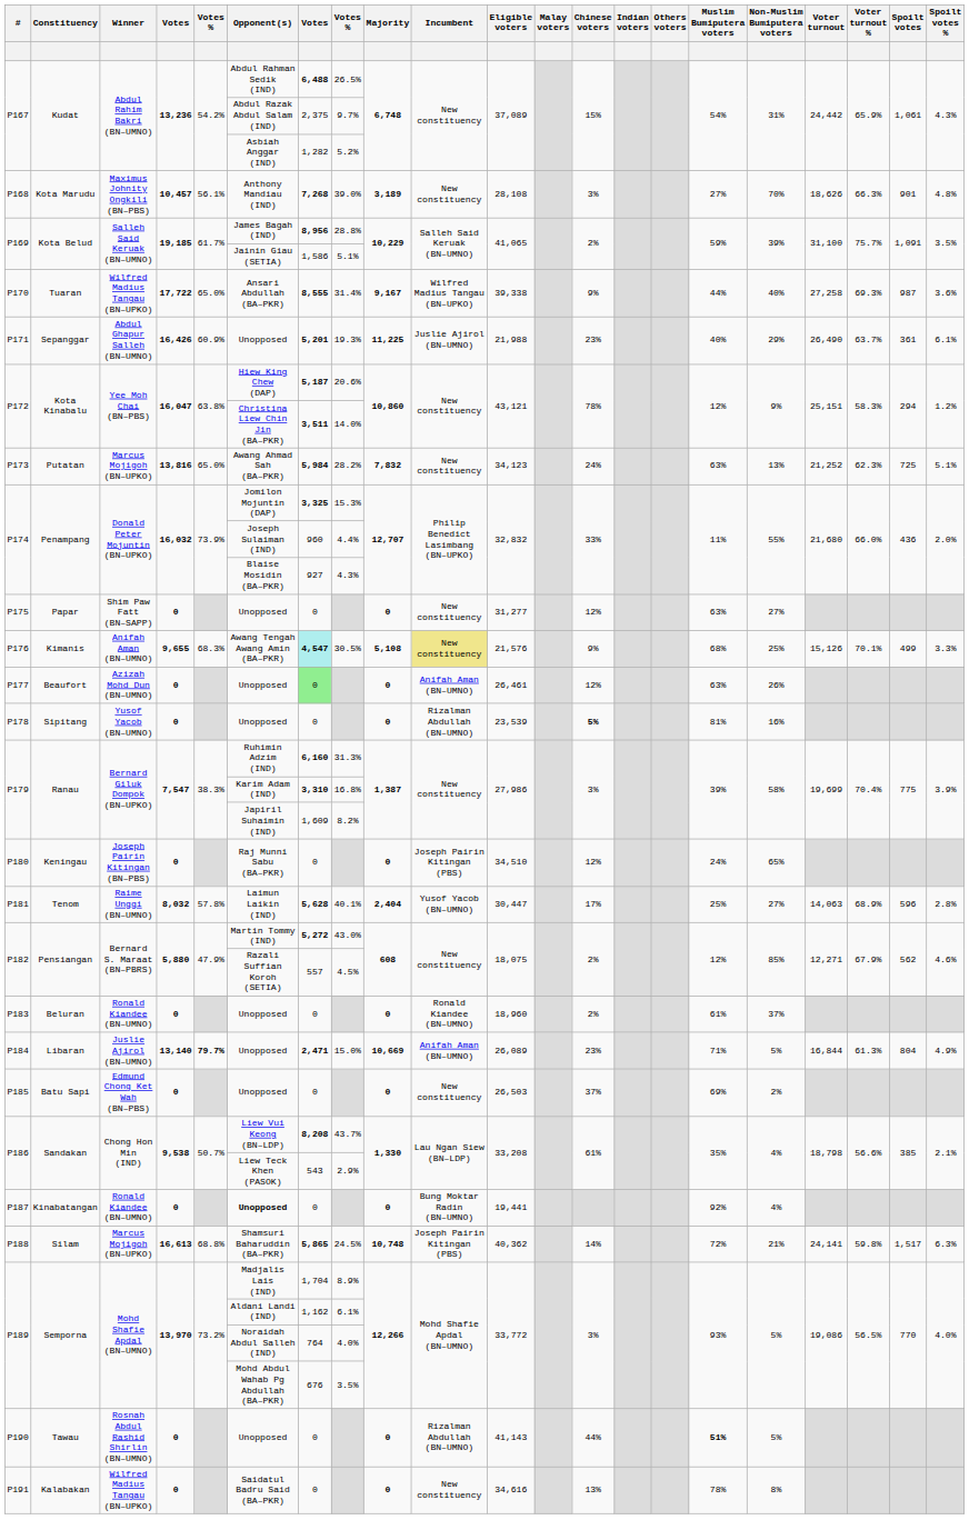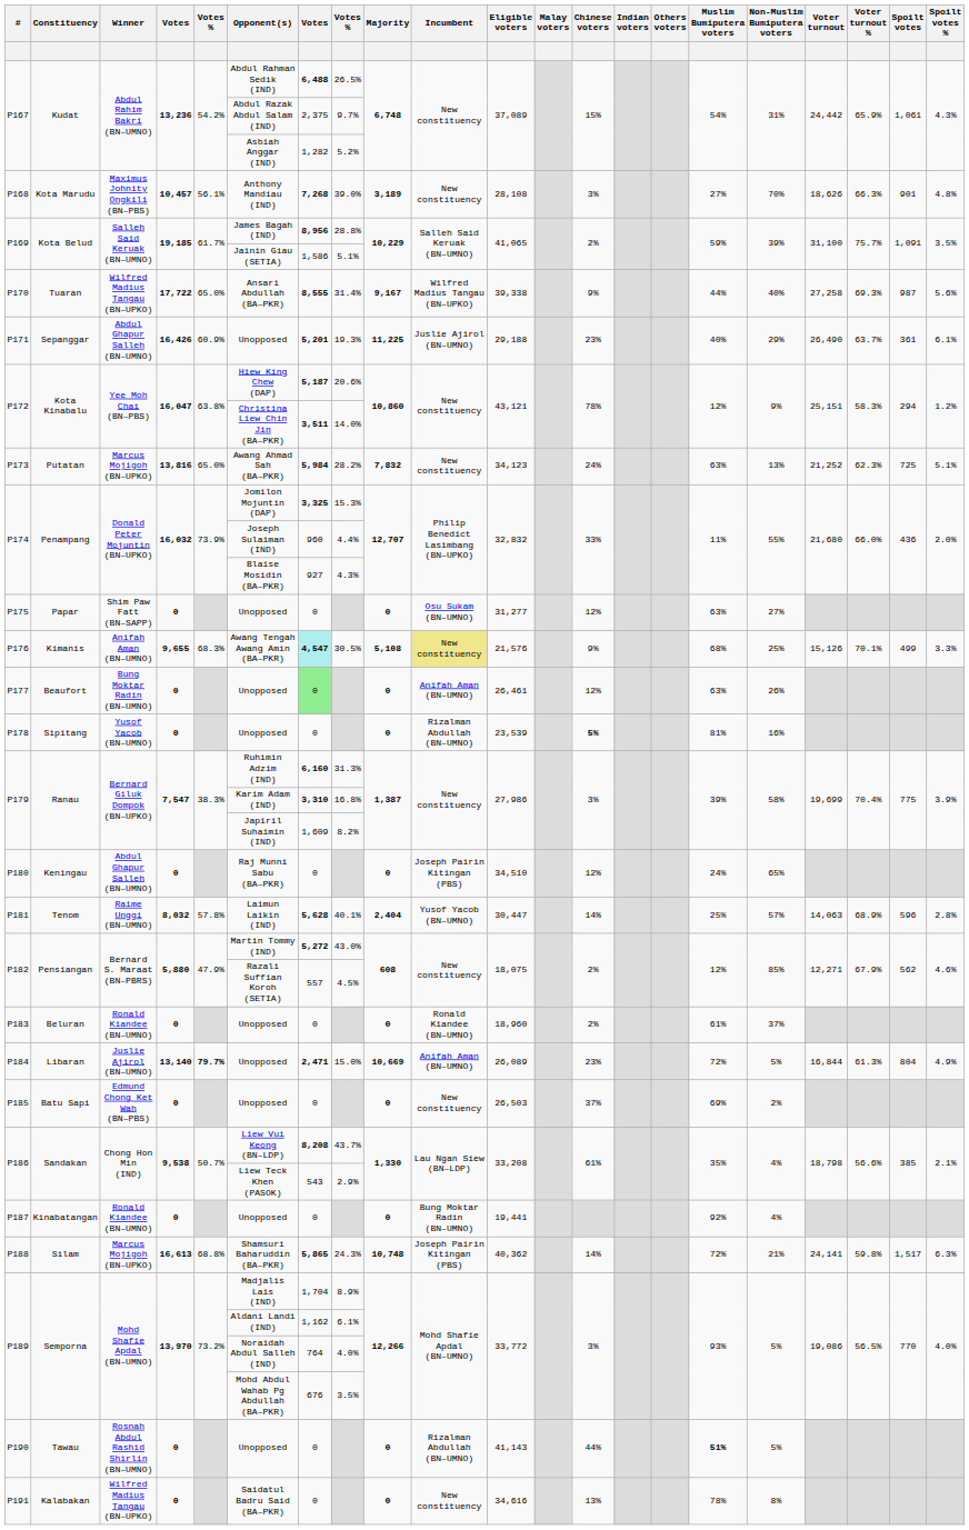P170 | Spoilt votes %: 3.6% -> 5.6%
P171 | Eligible voters: 21,988 -> 29,188
P175 | Incumbent: New constituency -> Osu Sukam (BN–UMNO)
P177 | Winner: Azizah Mohd Dun (BN–UMNO) -> Bung Moktar Radin (BN–UMNO)
P180 | Winner: Joseph Pairin Kitingan (BN–PBS) -> Abdul Ghapur Salleh (BN–UMNO)
P181 | Chinese voters: 17% -> 14%
P181 | Non-Muslim Bumiputera voters: 27% -> 57%
P184 | Muslim Bumiputera voters: 71% -> 72%
P187 | Opponent(s): bold -> normal
P188 | column 8: 24.5% -> 24.3%
